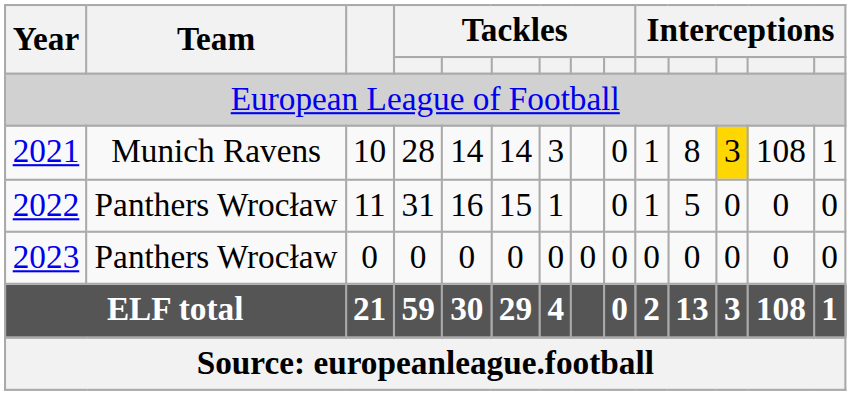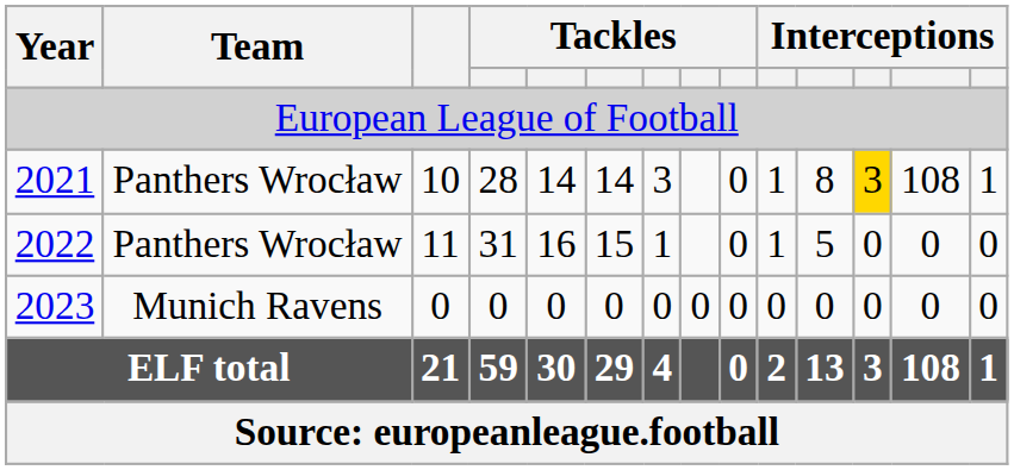2021 | Team: Munich Ravens -> Panthers Wrocław
2023 | Team: Panthers Wrocław -> Munich Ravens
